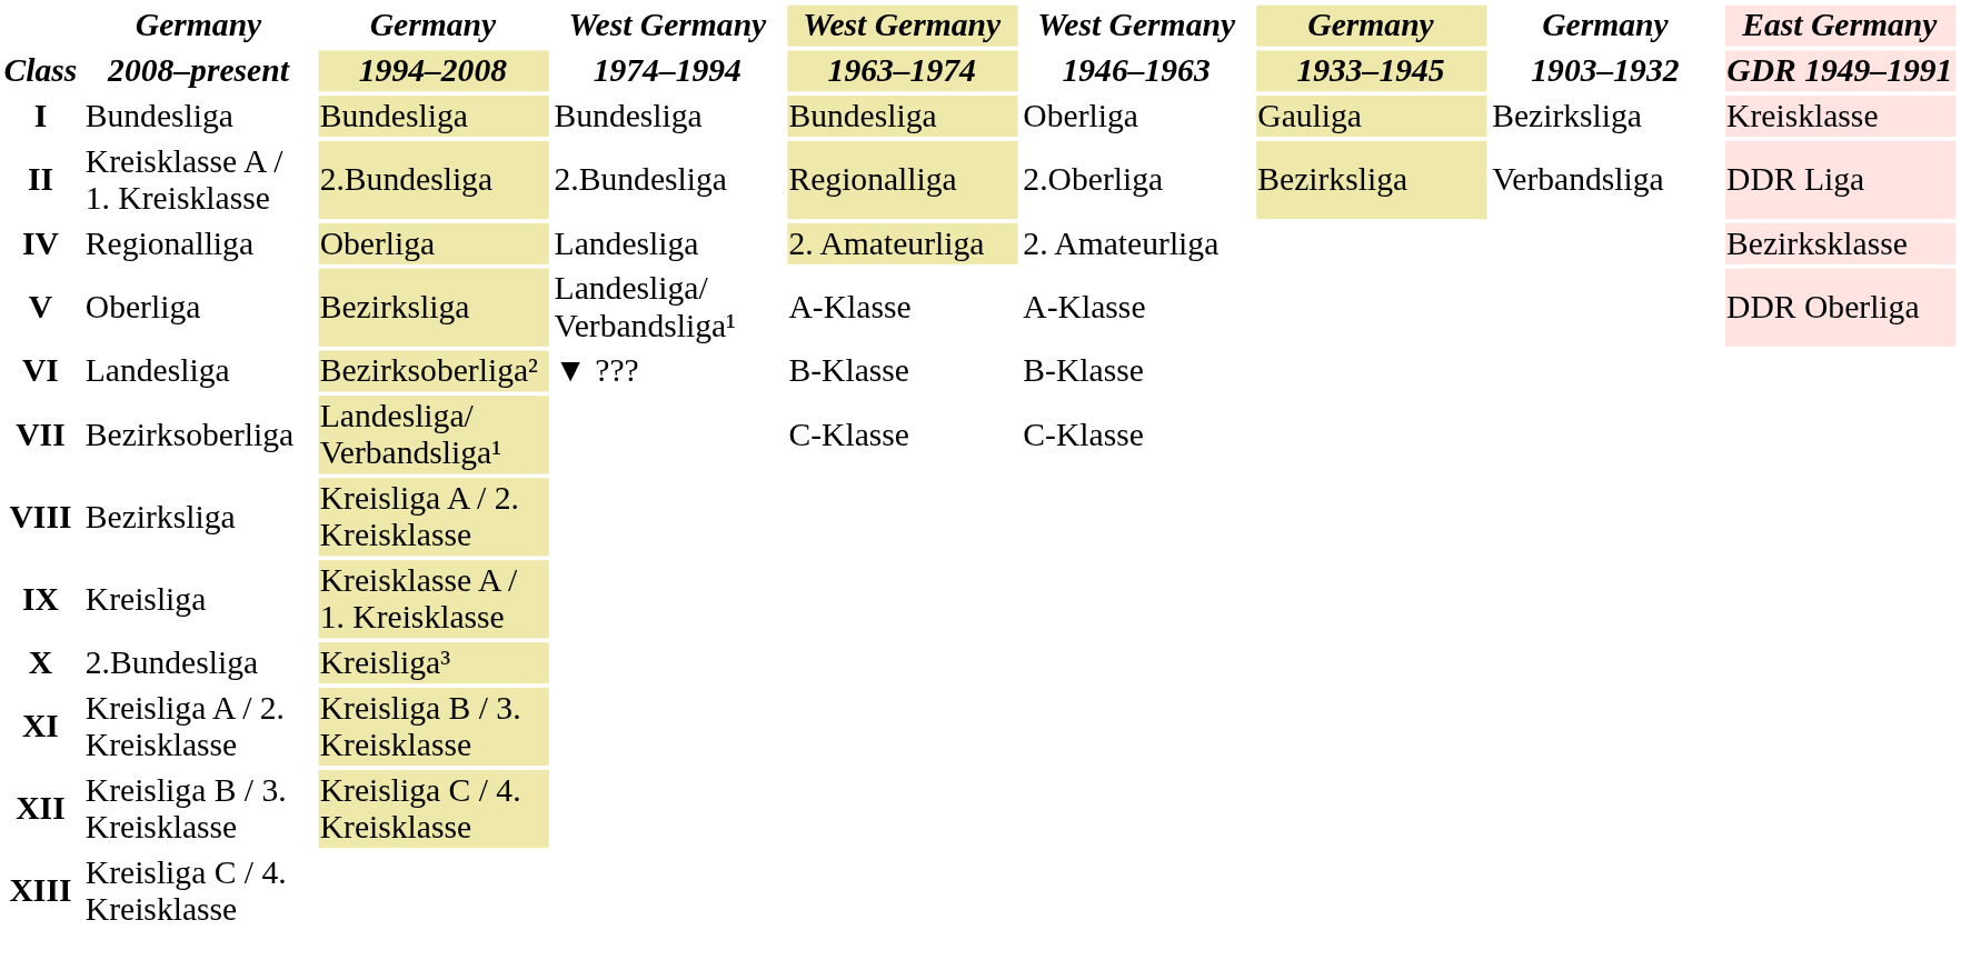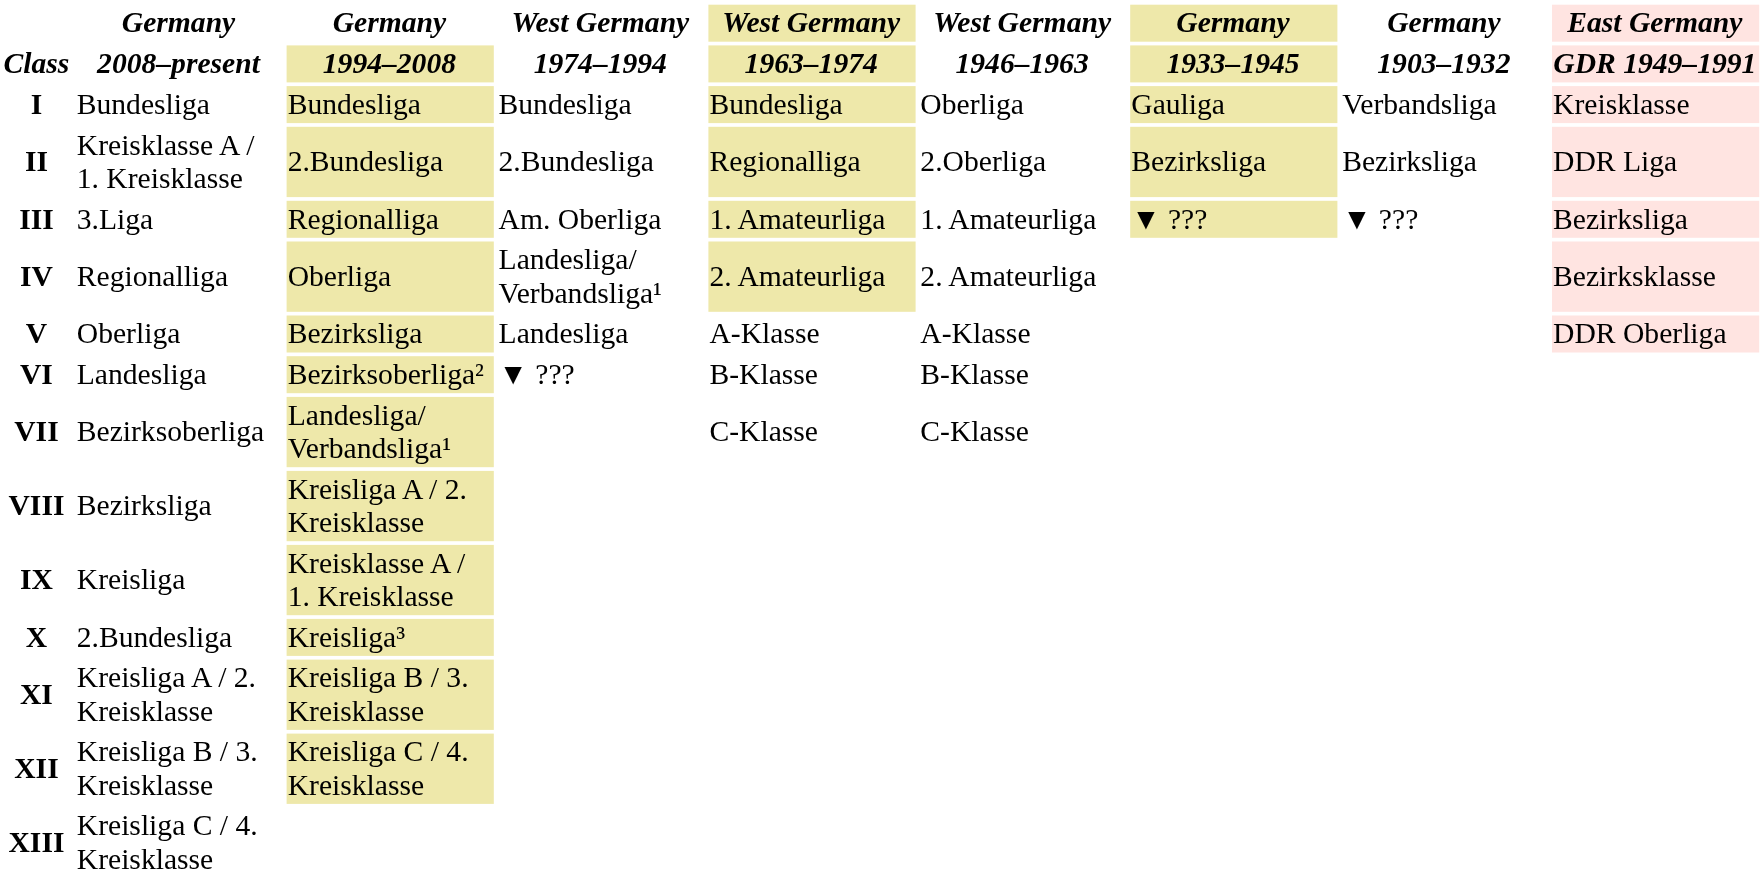I | Germany / 1903–1932: Bezirksliga -> Verbandsliga
II | Germany / 1903–1932: Verbandsliga -> Bezirksliga
+ row: III | 3.Liga | Regionalliga | Am. Oberliga | 1. Amateurliga | 1. Amateurliga | ▼ ??? | ▼ ??? | Bezirksliga
IV | West Germany / 1974–1994: Landesliga -> Landesliga/ Verbandsliga¹
V | West Germany / 1974–1994: Landesliga/ Verbandsliga¹ -> Landesliga
